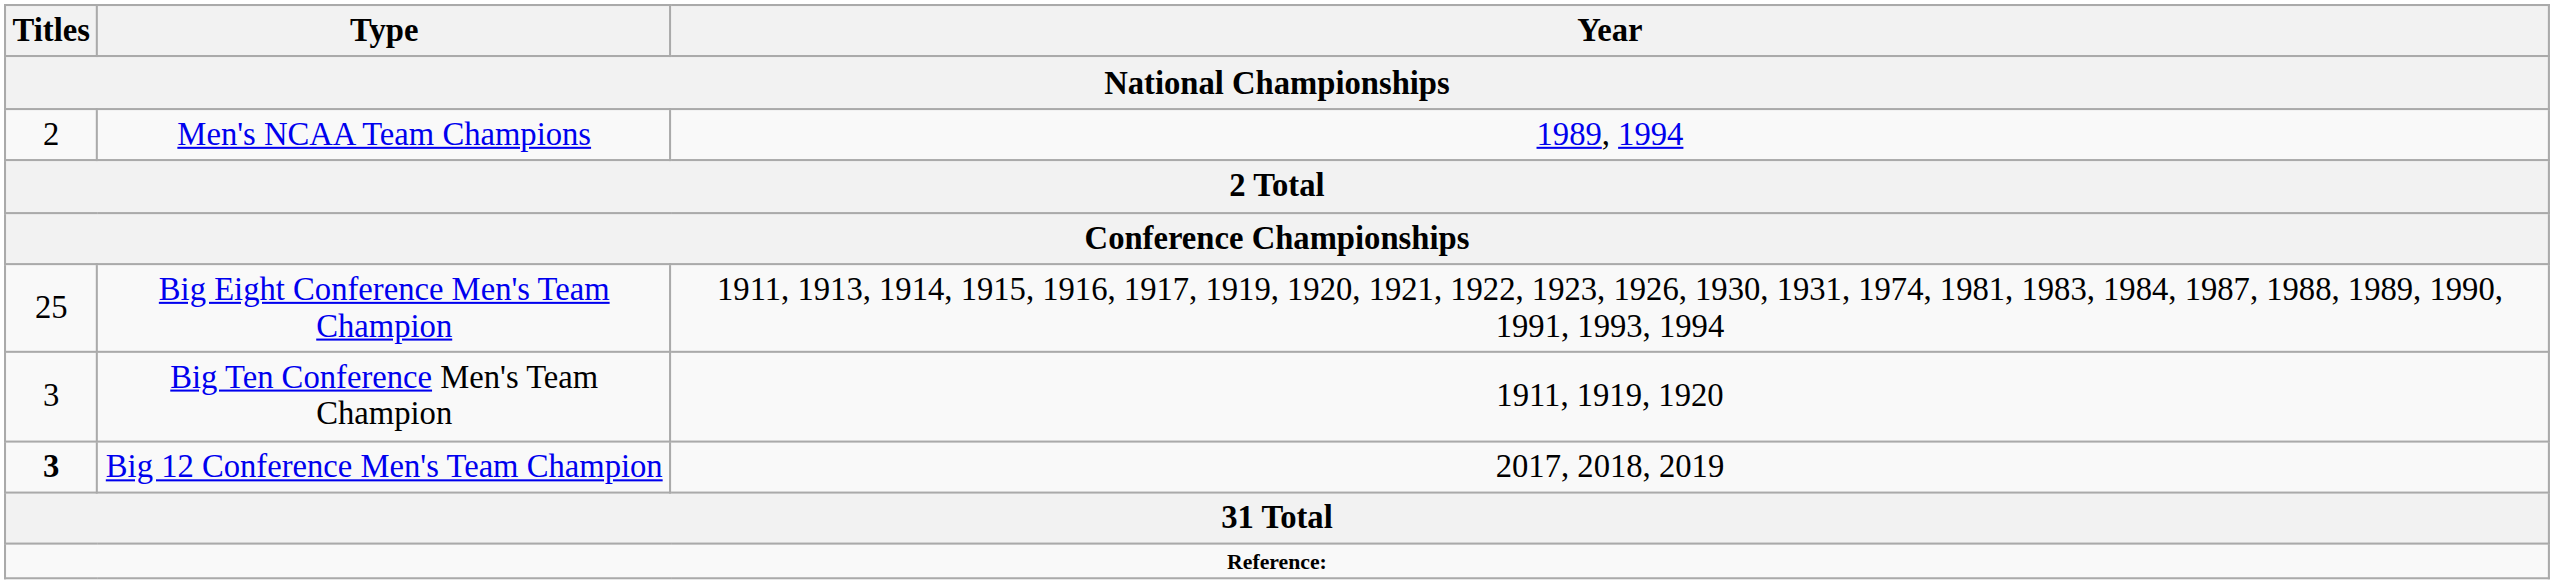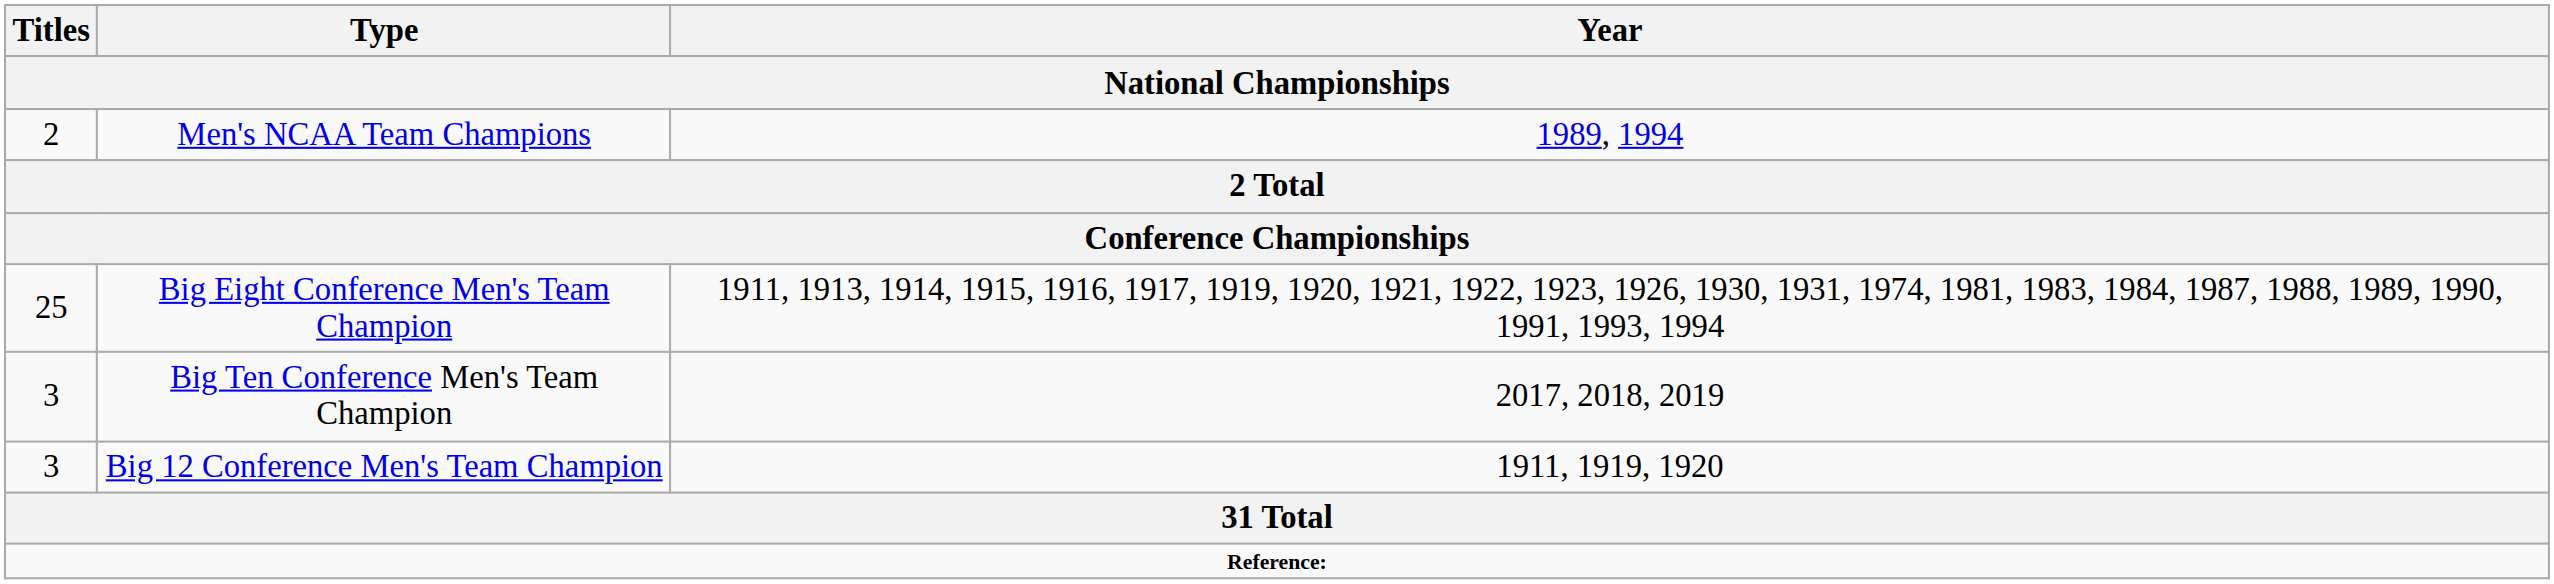Big Ten Conference Men's Team Champion | Year / National Championships: 1911, 1919, 1920 -> 2017, 2018, 2019
Big 12 Conference Men's Team Champion | Titles / National Championships: bold -> normal
Big 12 Conference Men's Team Champion | Year / National Championships: 2017, 2018, 2019 -> 1911, 1919, 1920
